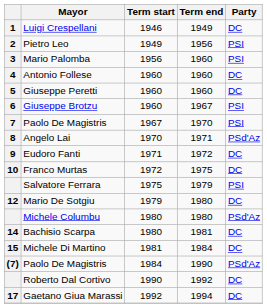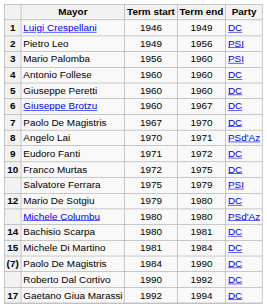Giuseppe Brotzu | Party: PSI -> DC
7 / Paolo De Magistris | Party: PSI -> DC
(7) / Paolo De Magistris | Party: PSd'Az -> DC
